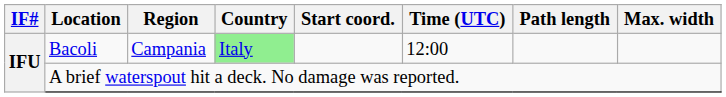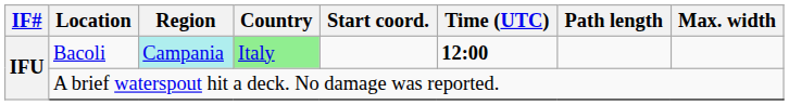Bacoli | Region: no background -> paleturquoise background
Bacoli | Time (UTC): normal -> bold
